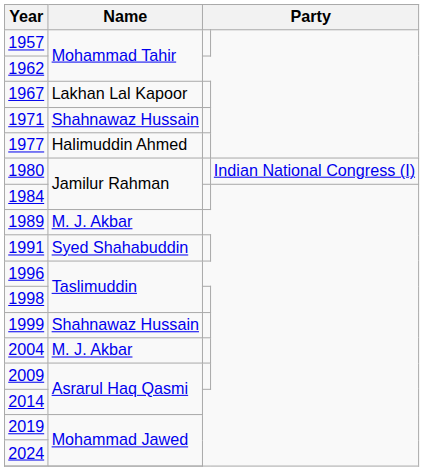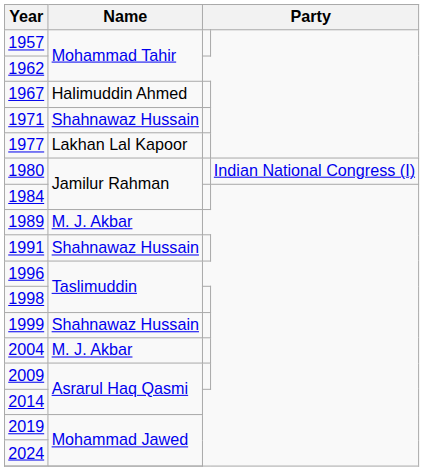1967 | Name: Lakhan Lal Kapoor -> Halimuddin Ahmed
1977 | Name: Halimuddin Ahmed -> Lakhan Lal Kapoor
1991 | Name: Syed Shahabuddin -> Shahnawaz Hussain
